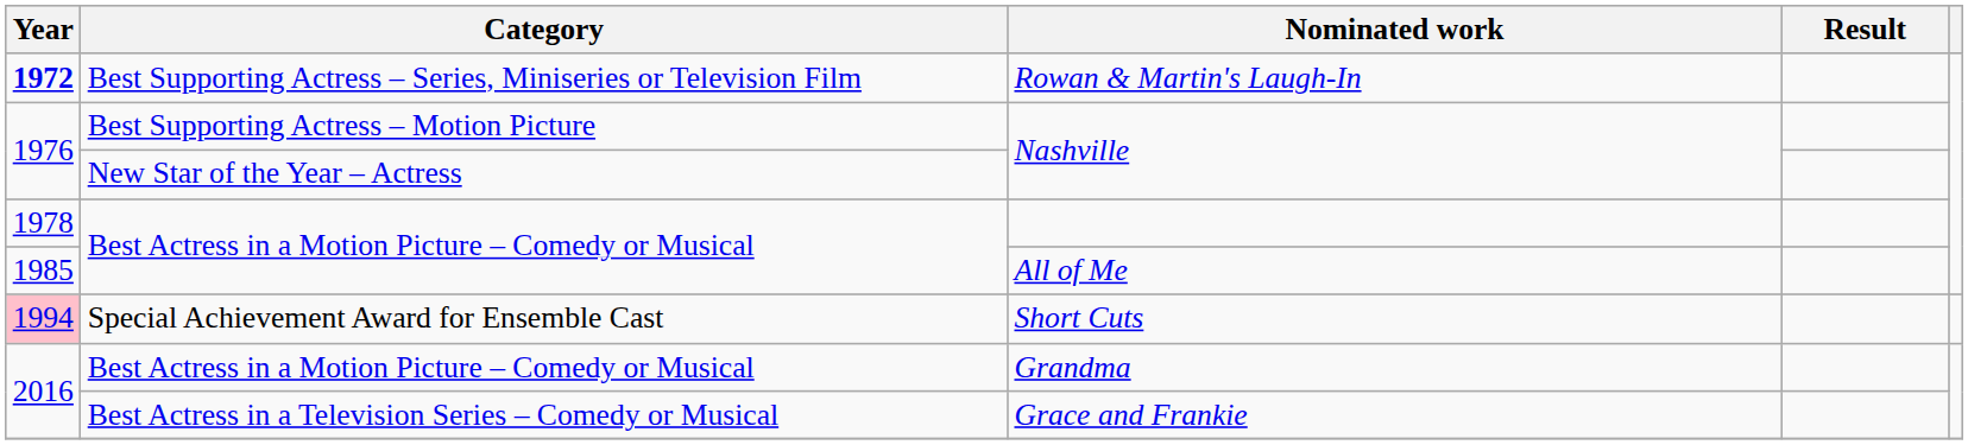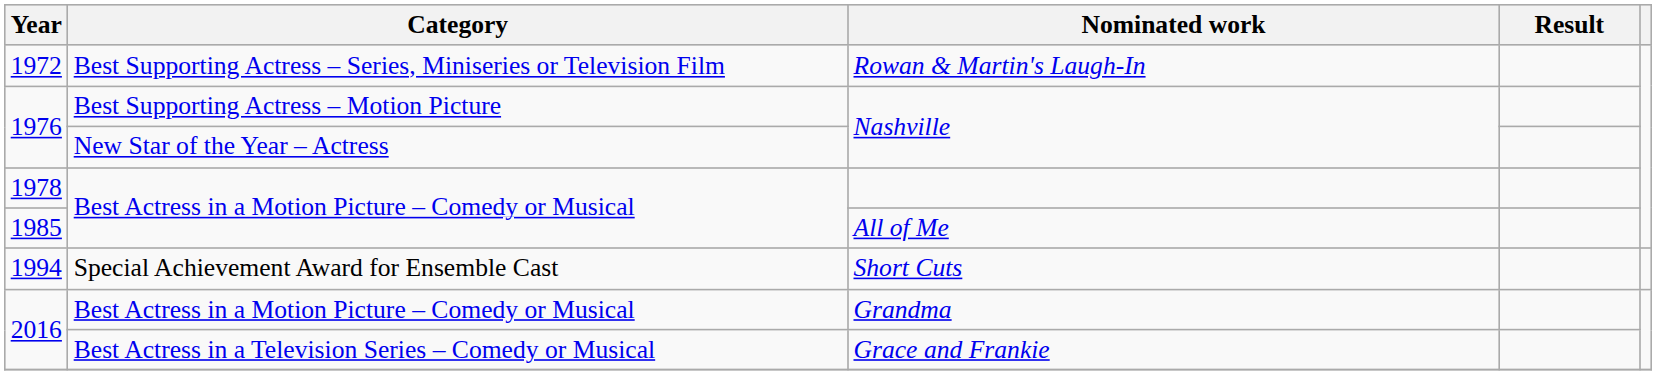Rowan & Martin's Laugh-In | Year: bold -> normal
Short Cuts | Year: pink background -> no background
